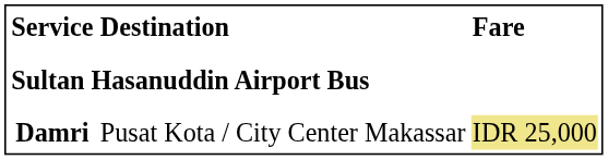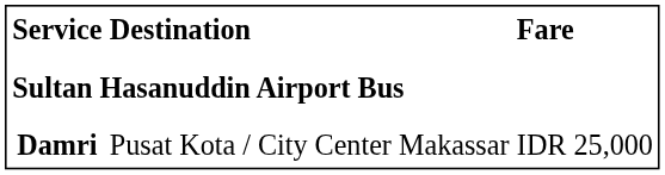Damri | Fare: khaki background -> no background
